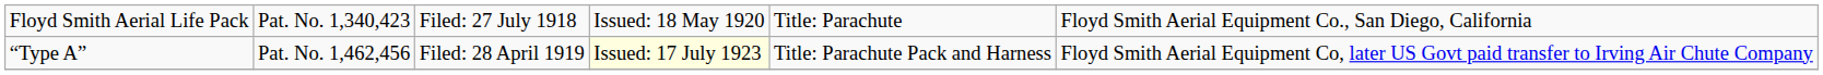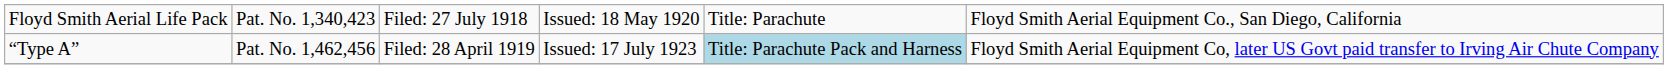“Type A” | column 4: lightyellow background -> no background
“Type A” | column 5: no background -> lightblue background
